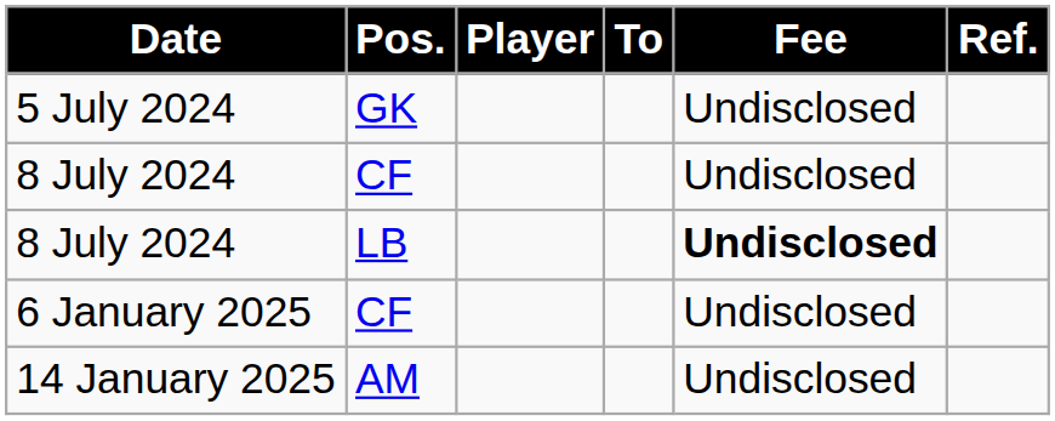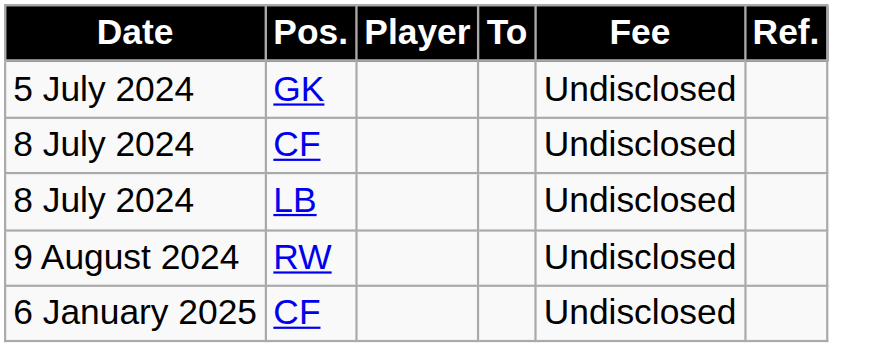8 July 2024 / LB | Fee: bold -> normal
+ row: 9 August 2024 | RW | Undisclosed
- row: 14 January 2025 | AM | Undisclosed
